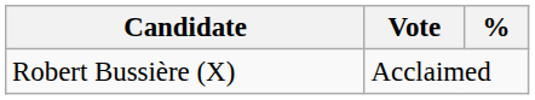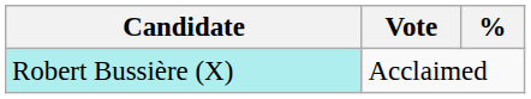Robert Bussière (X) | Candidate: no background -> paleturquoise background
